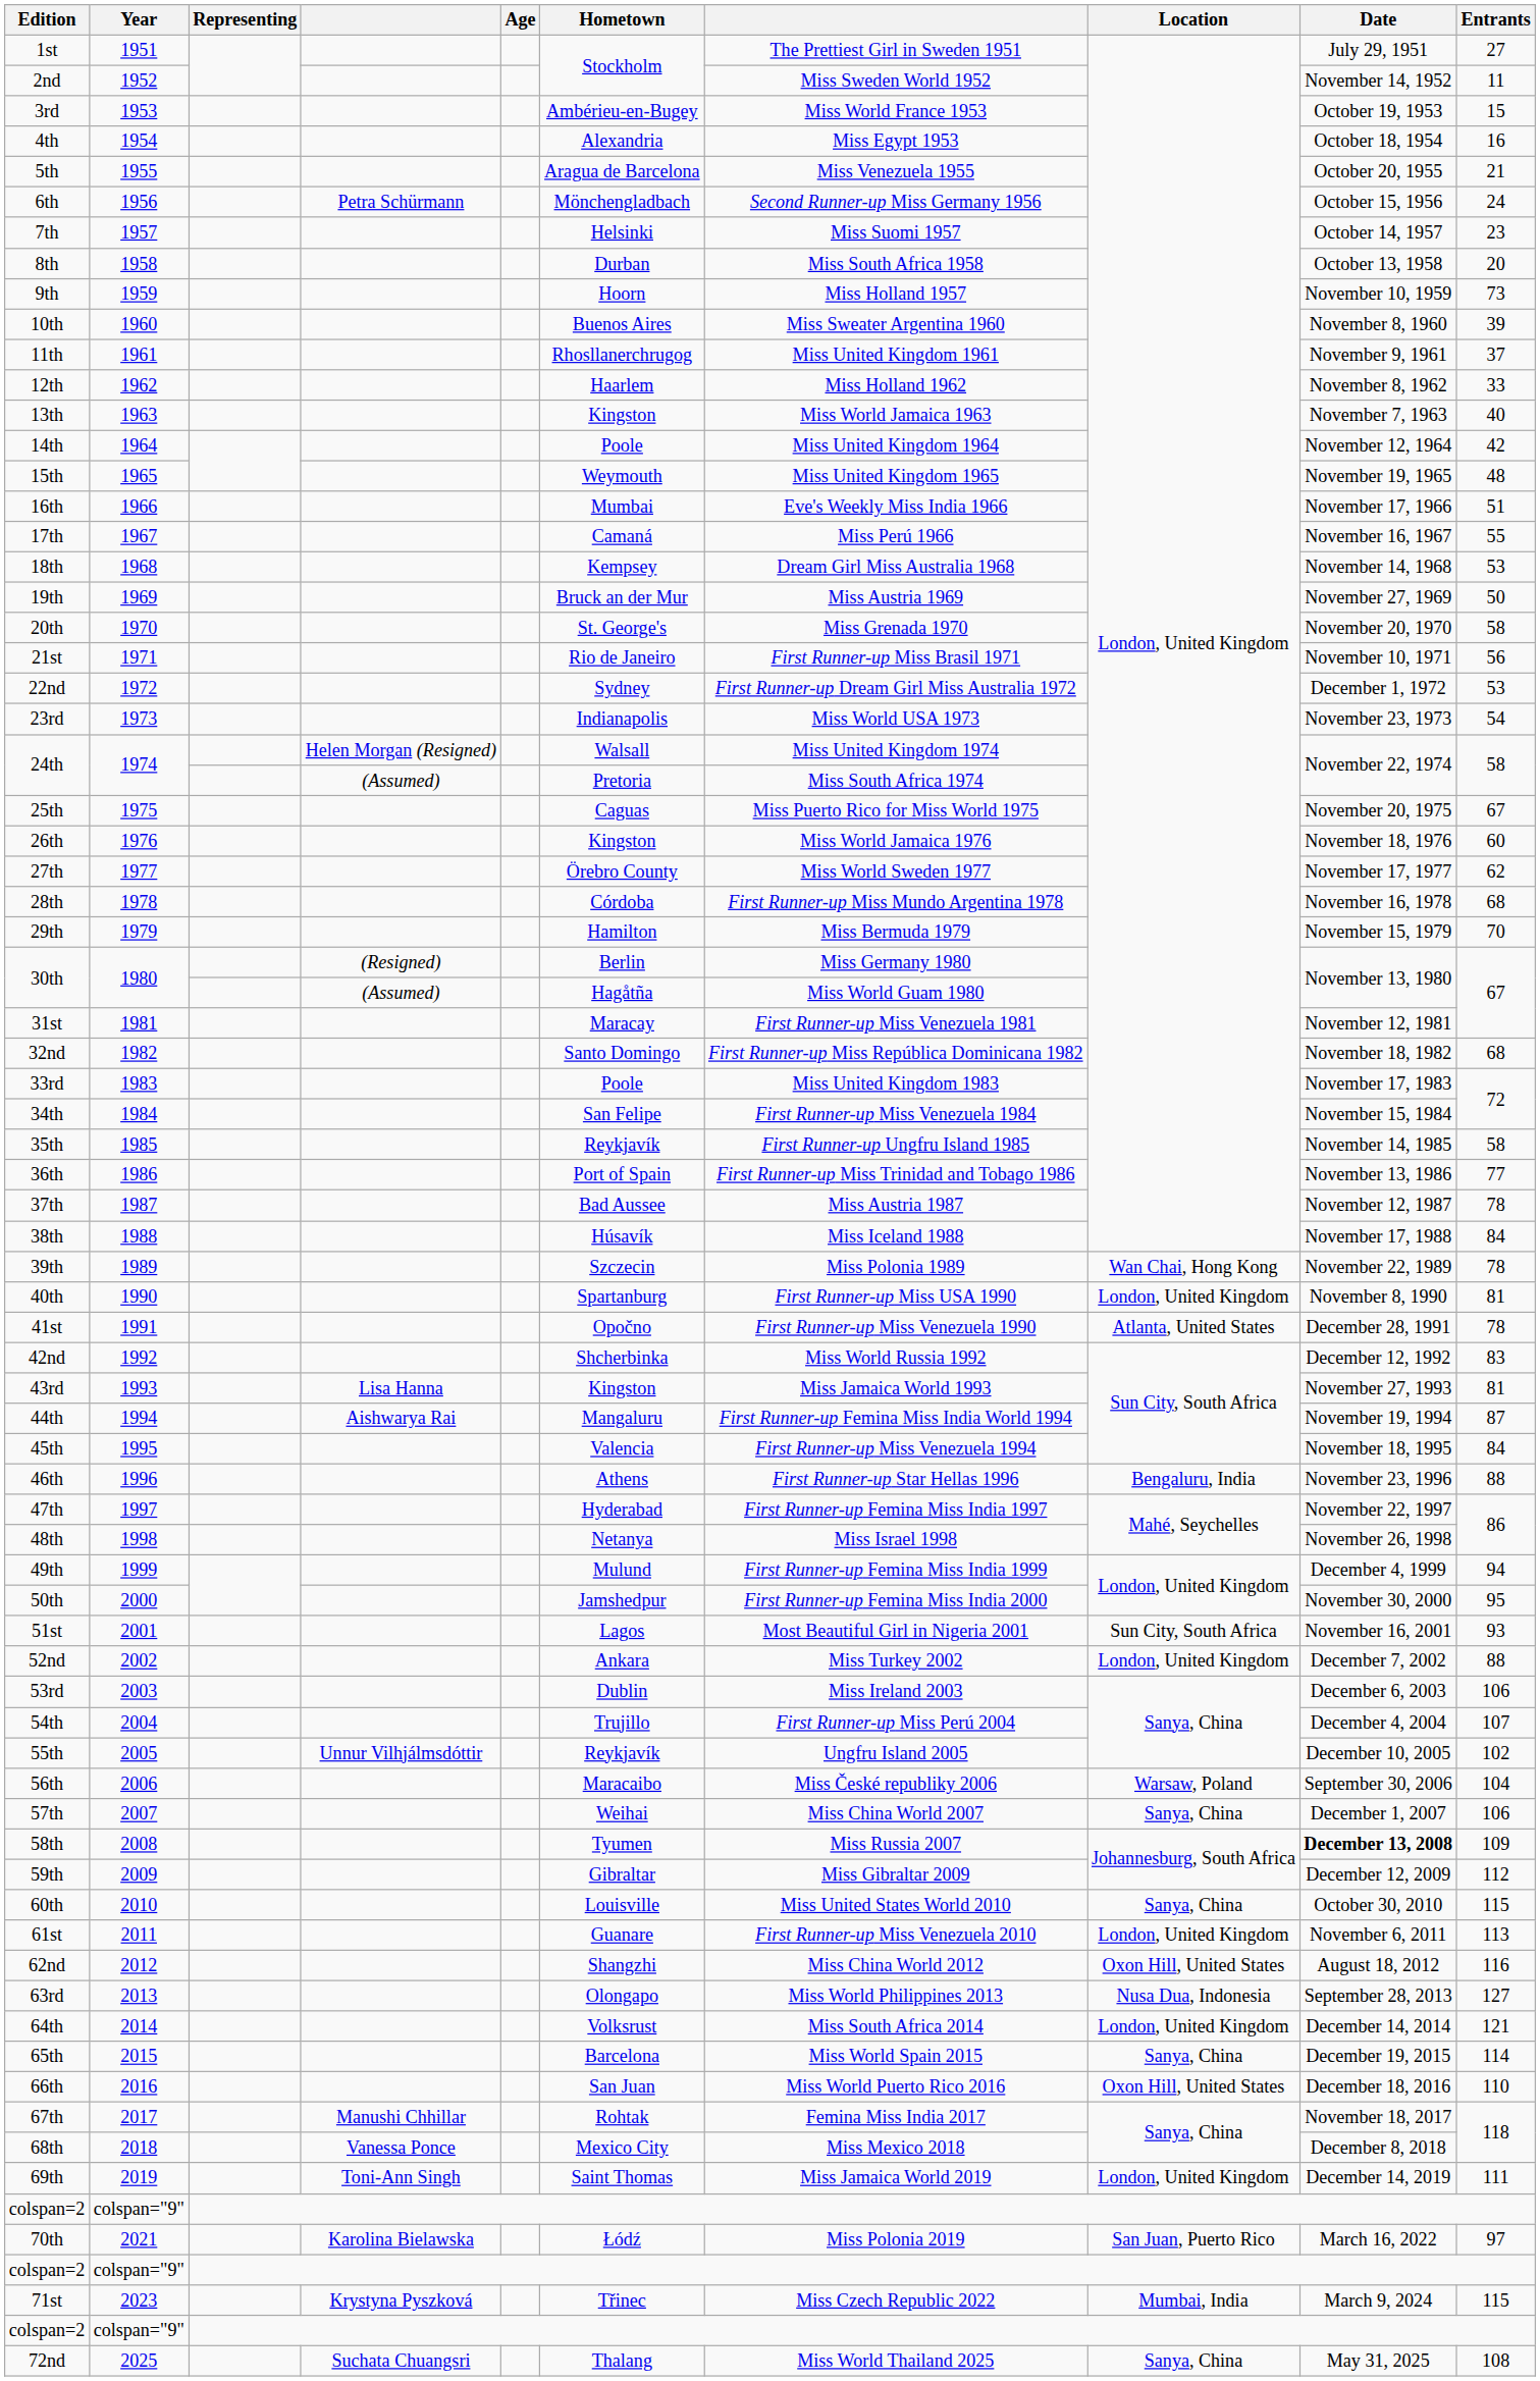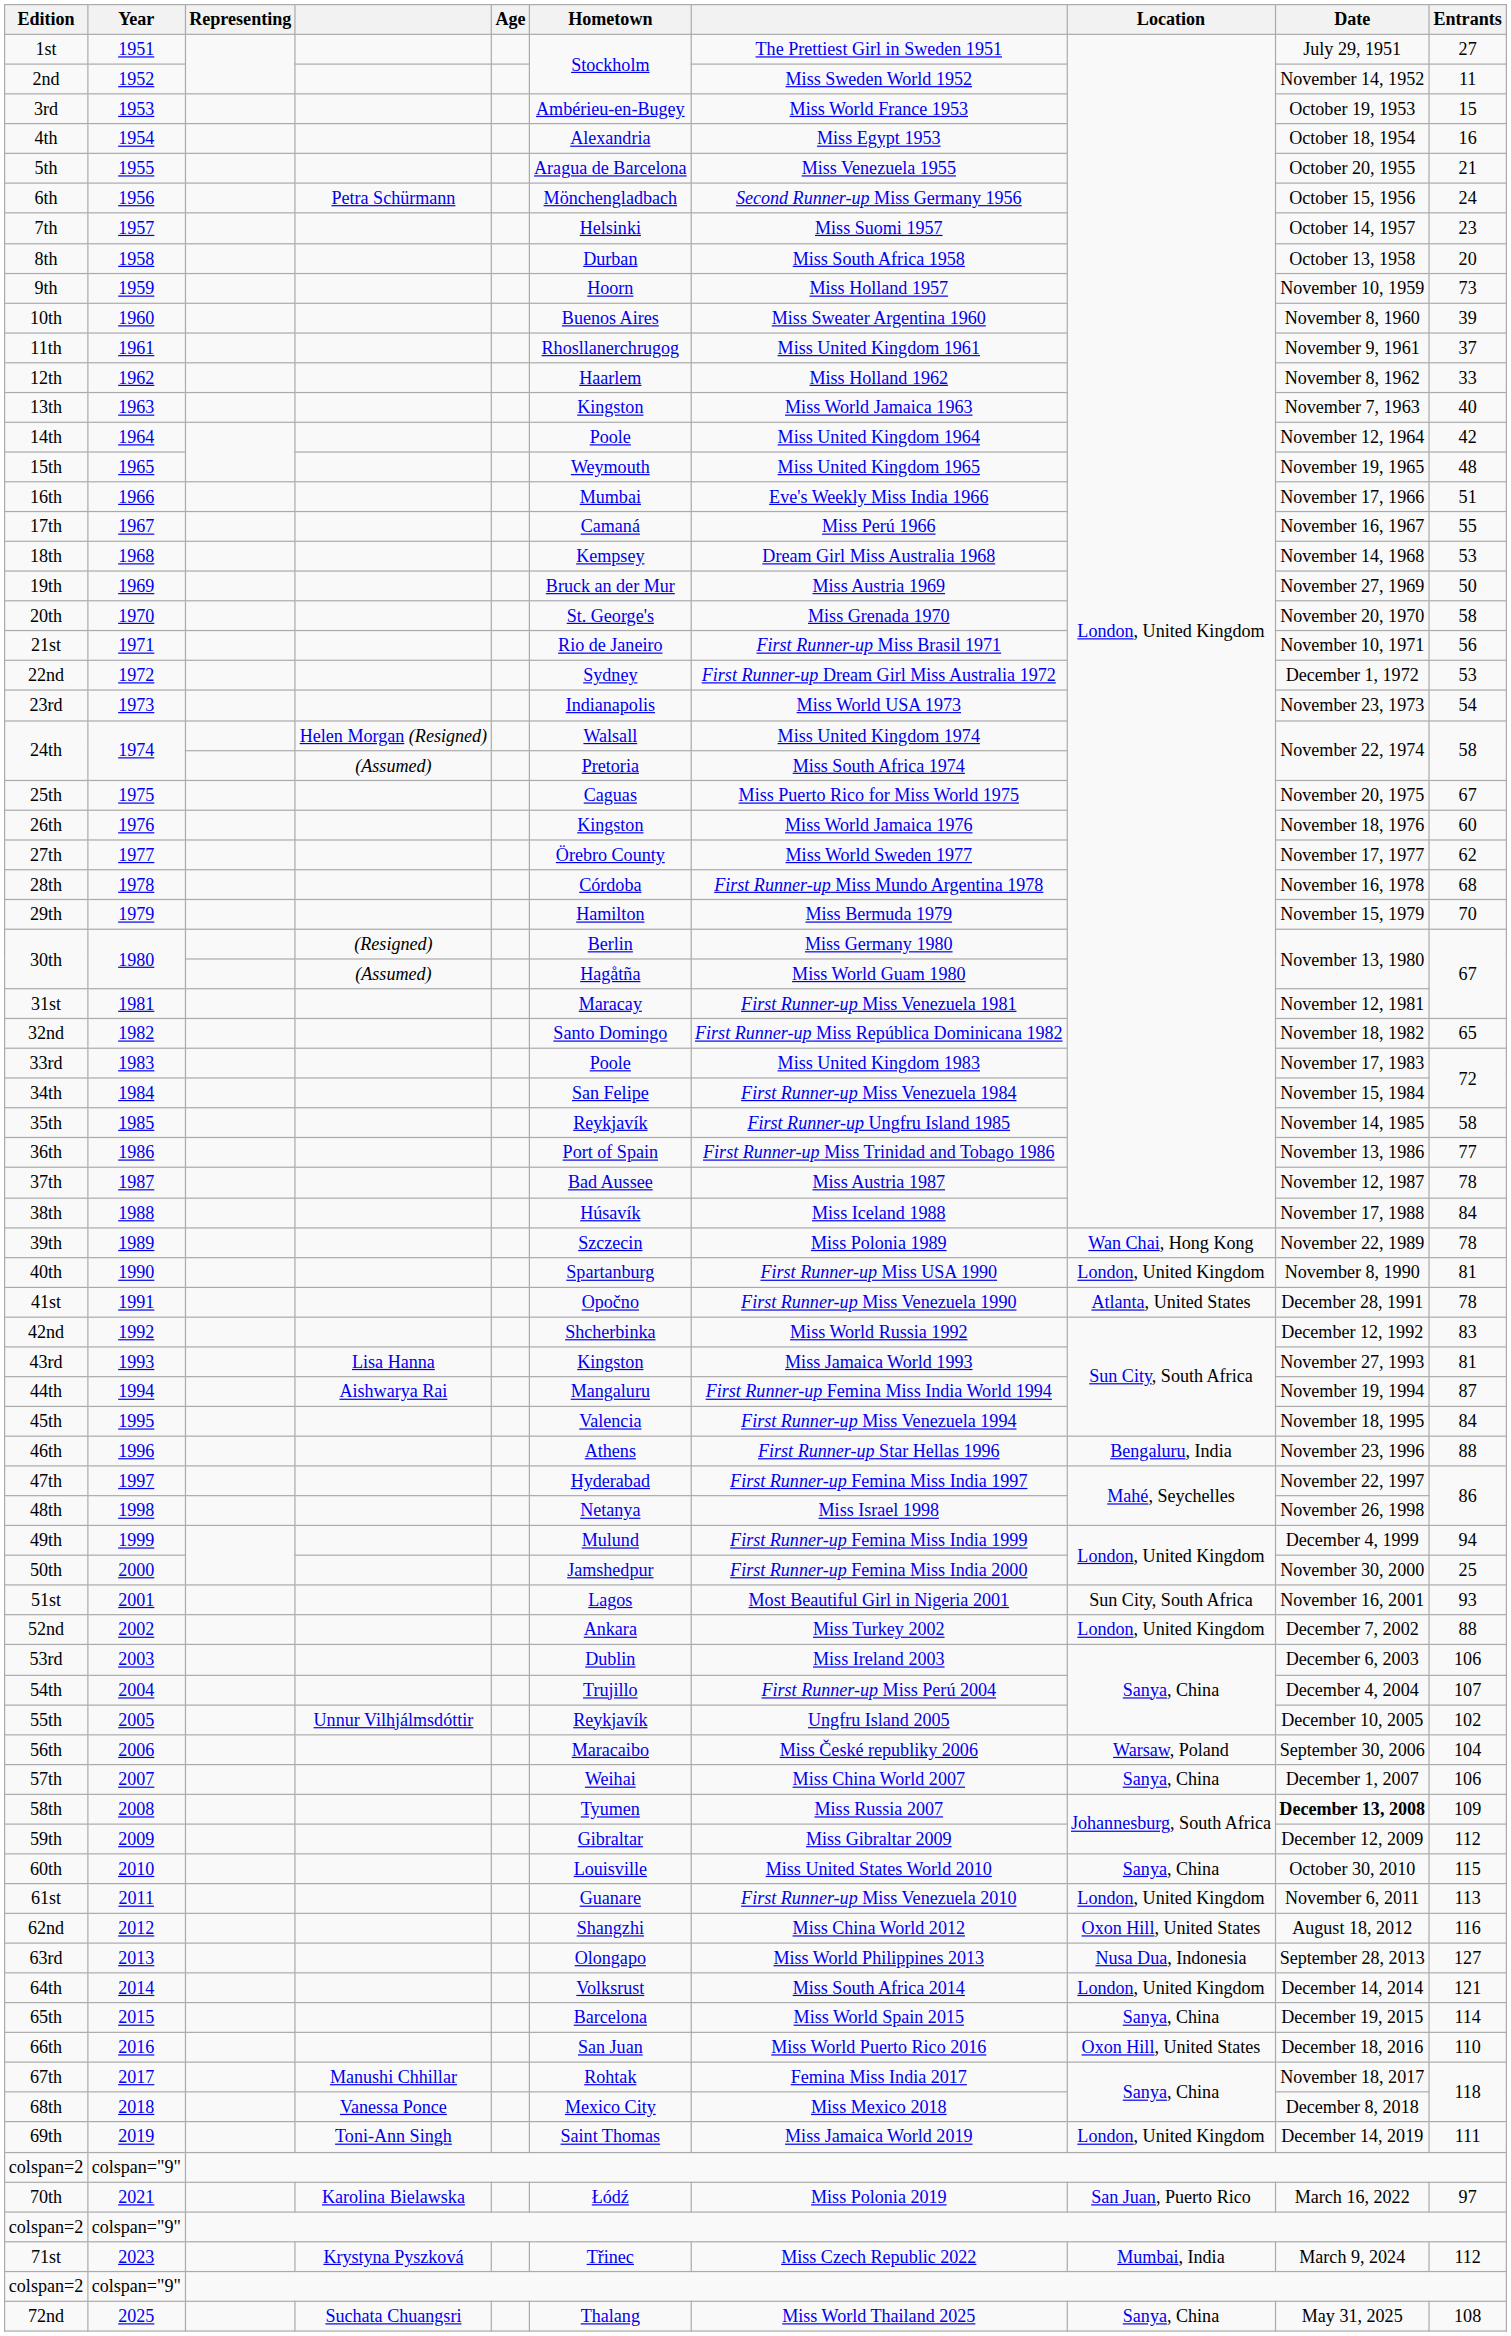32nd | Entrants: 68 -> 65
50th | Entrants: 95 -> 25
71st | Entrants: 115 -> 112
